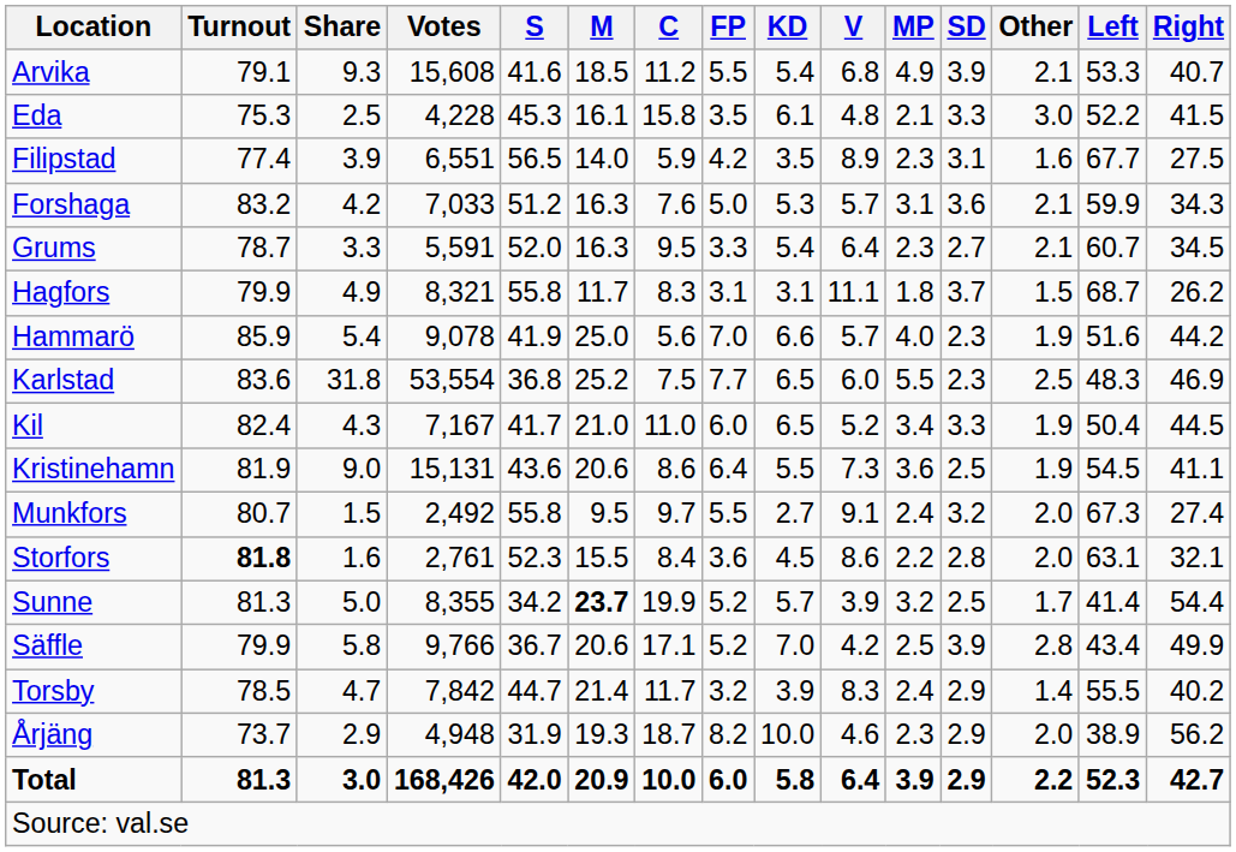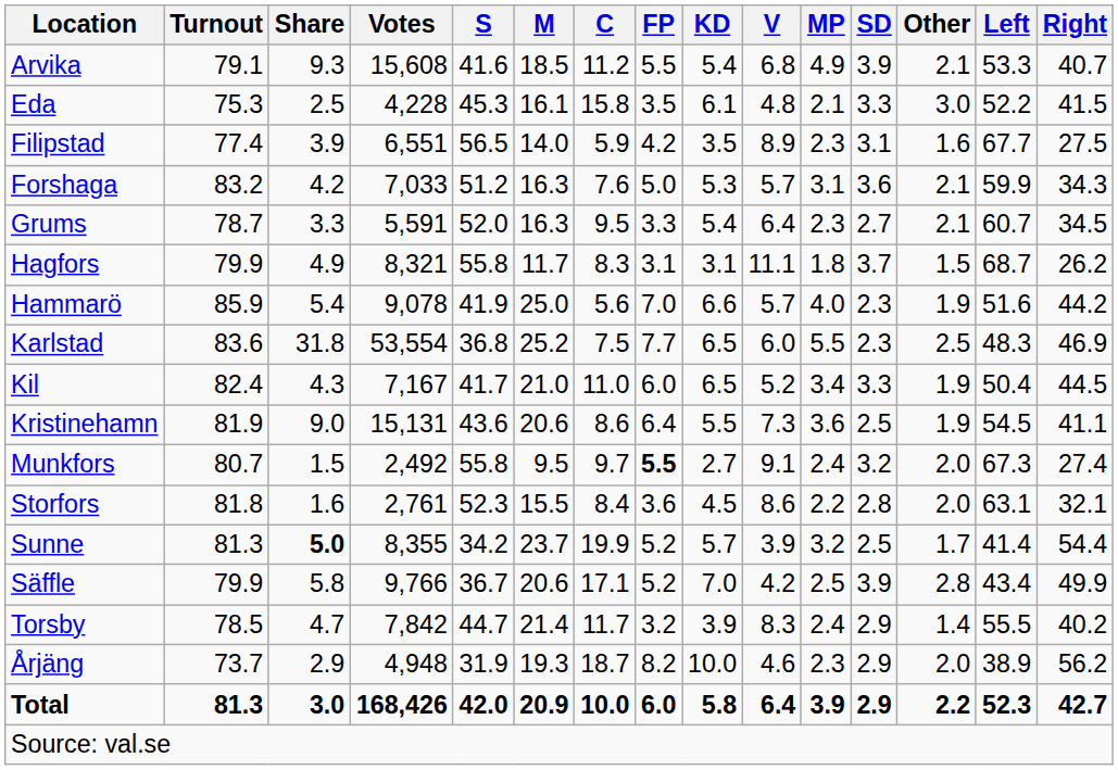Munkfors | FP: normal -> bold
Storfors | Turnout: bold -> normal
Sunne | Share: normal -> bold
Sunne | M: bold -> normal
